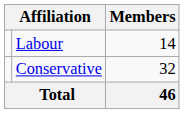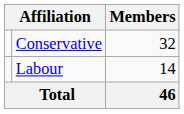rows swapped: Conservative <-> Labour
